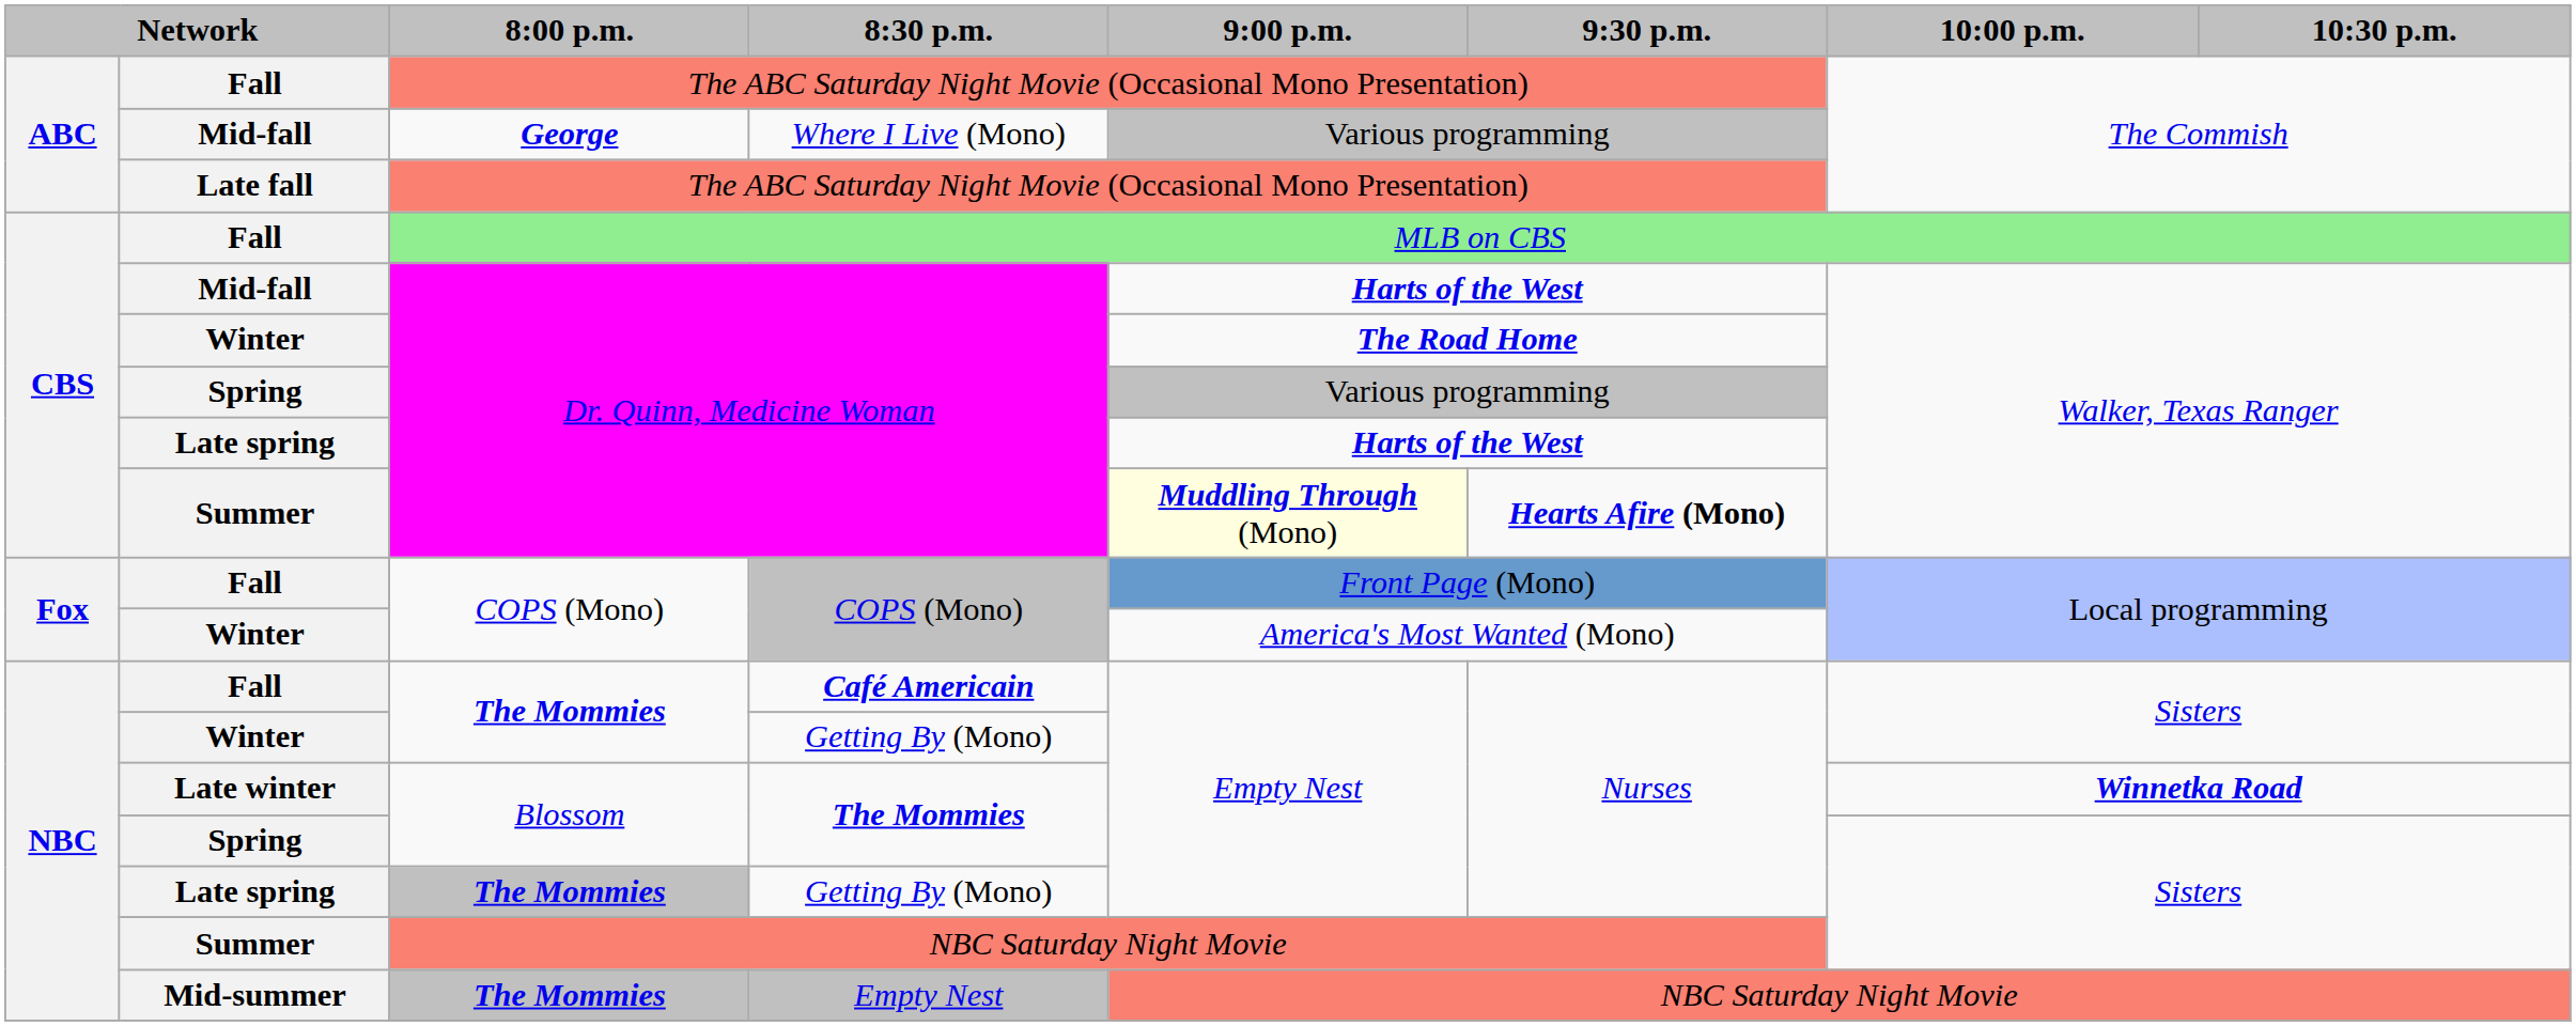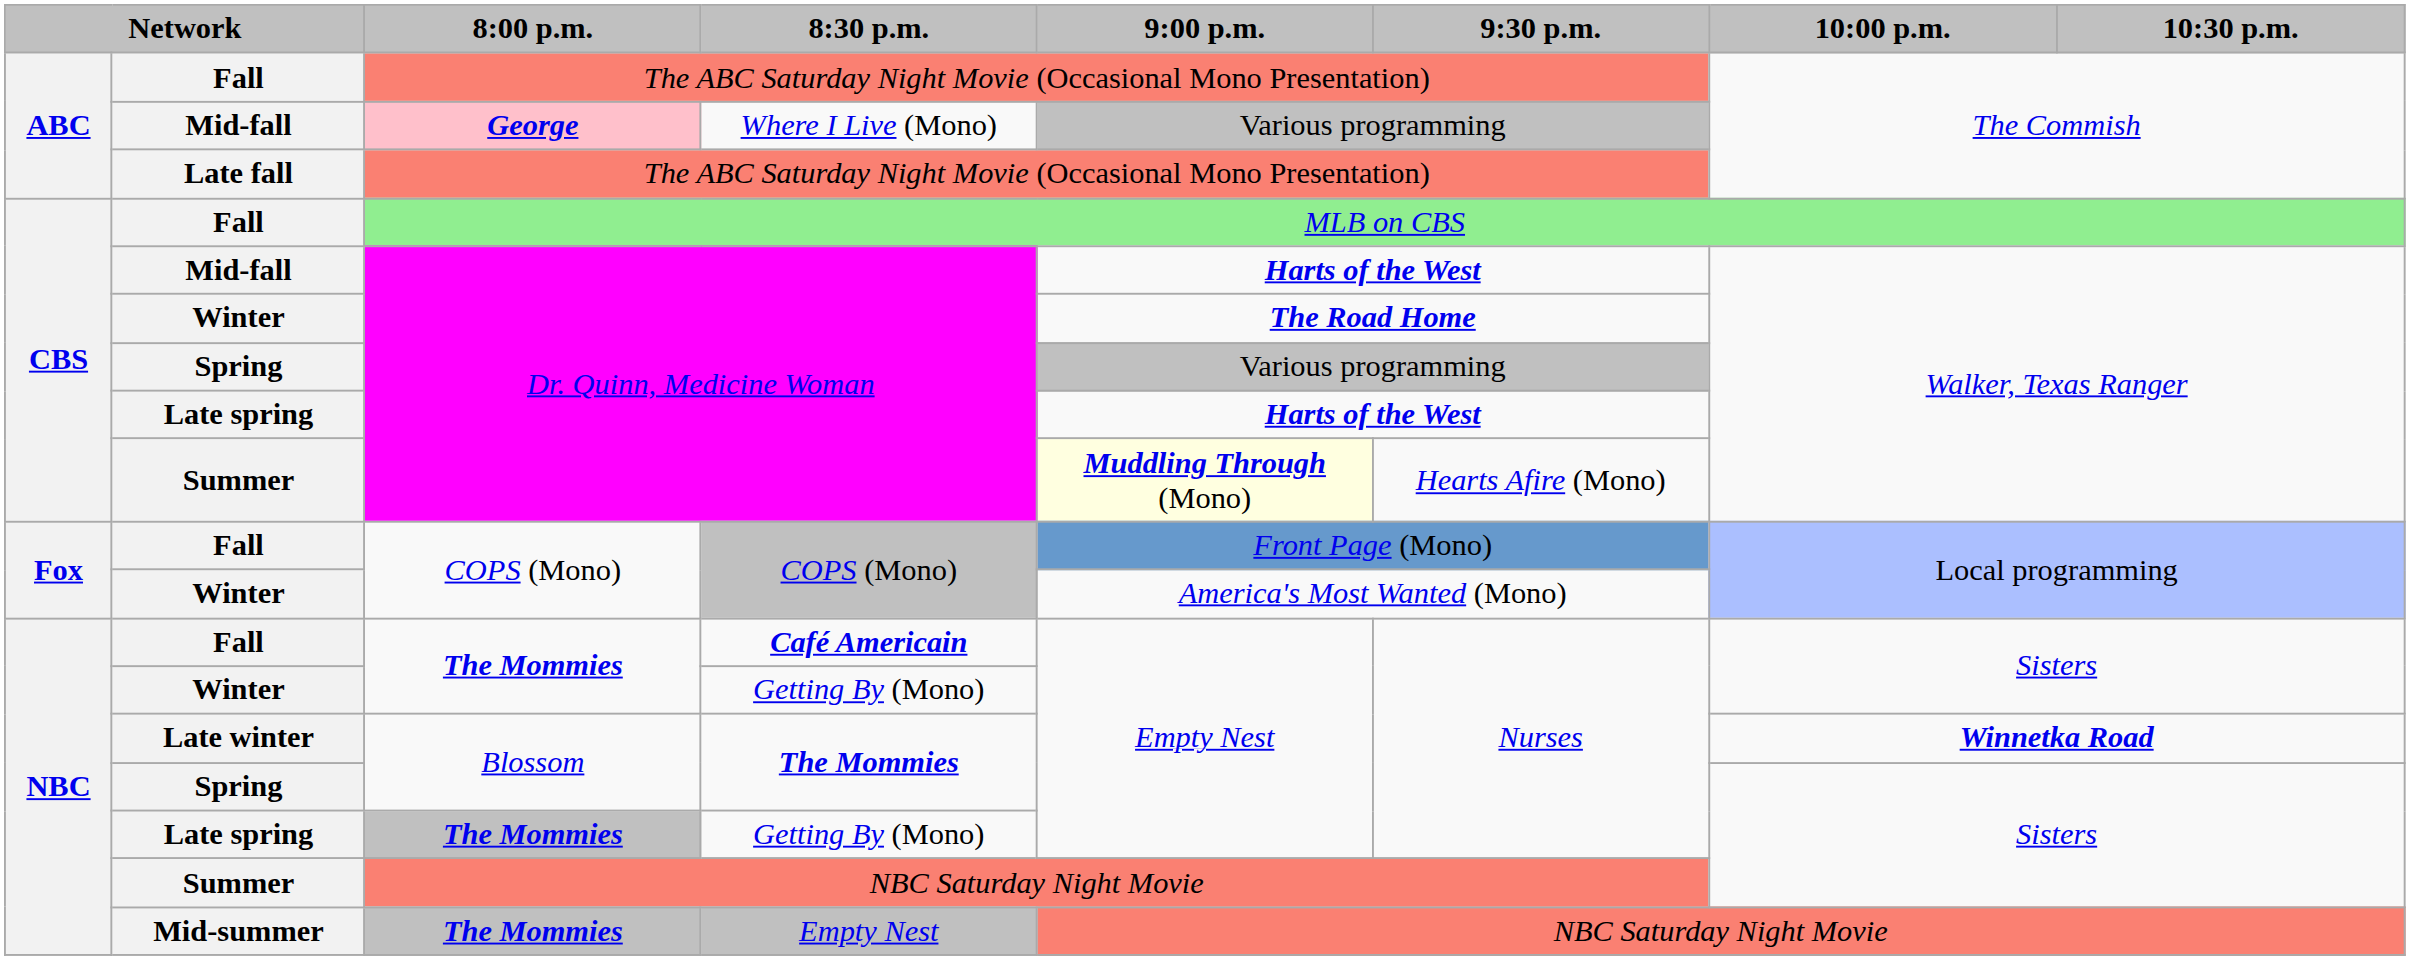Where I Live (Mono) | 8:00 p.m.: no background -> pink background
Summer / Dr. Quinn, Medicine Woman | 9:30 p.m.: bold -> normal
